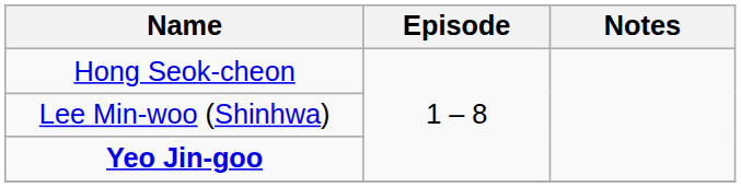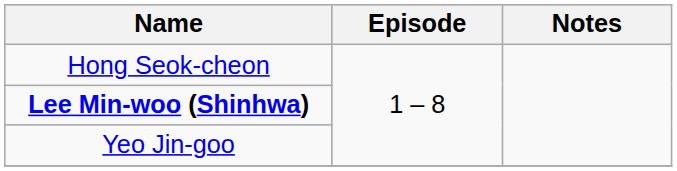Lee Min-woo (Shinhwa) | Name: normal -> bold
Yeo Jin-goo | Name: bold -> normal
